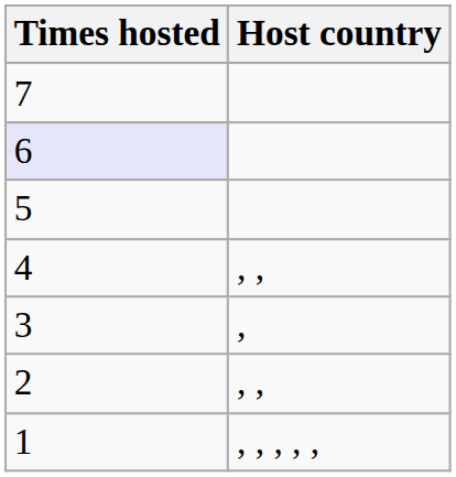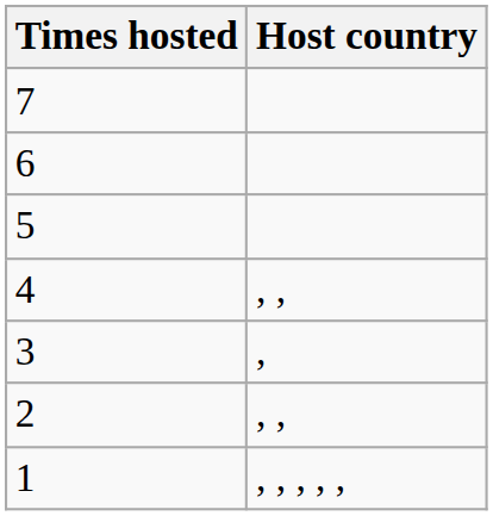6 | Times hosted: lavender background -> no background
